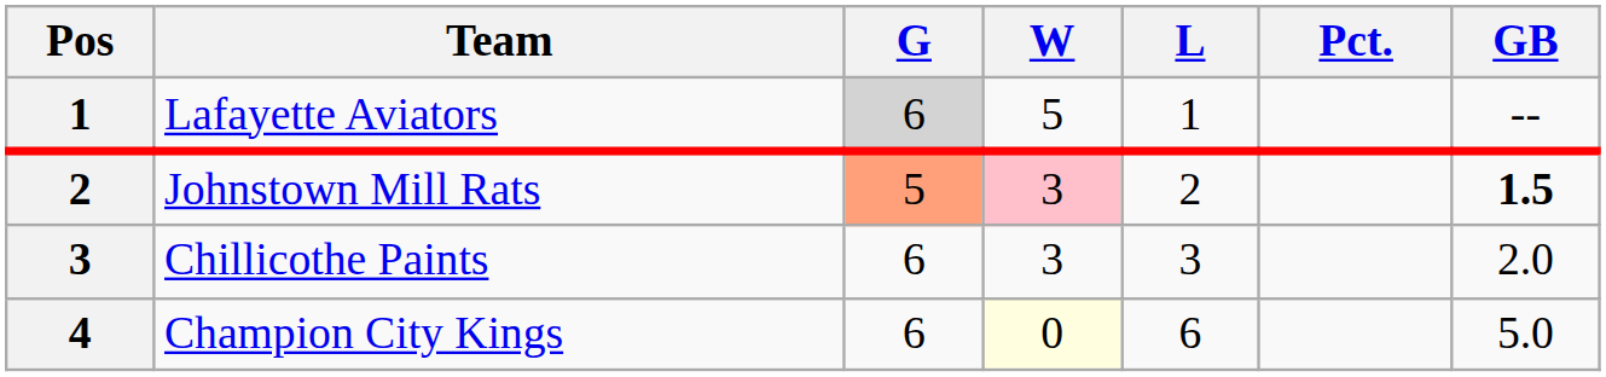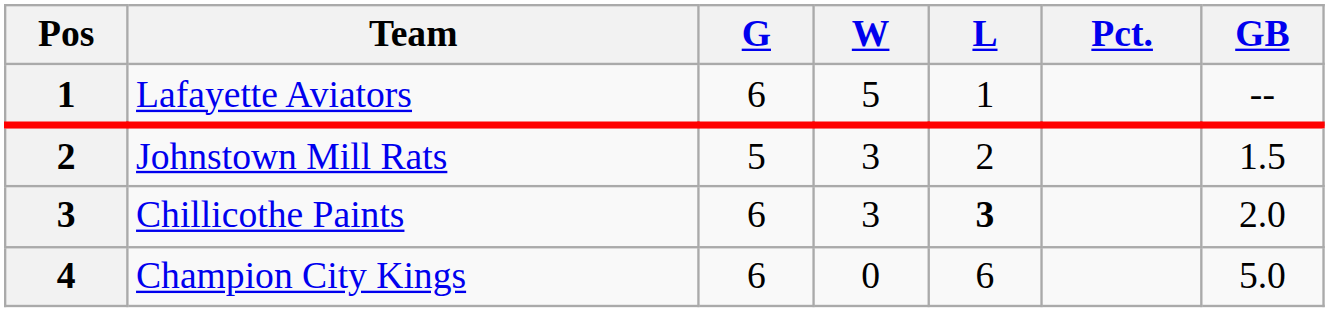Lafayette Aviators | G: lightgrey background -> no background
Johnstown Mill Rats | G: lightsalmon background -> no background
Johnstown Mill Rats | W: pink background -> no background
Johnstown Mill Rats | GB: bold -> normal
Chillicothe Paints | L: normal -> bold
Champion City Kings | W: lightyellow background -> no background
